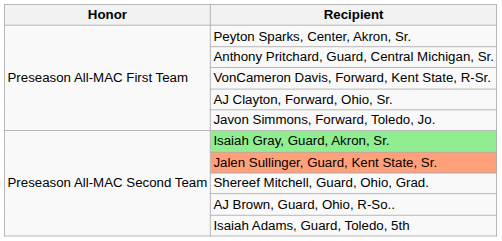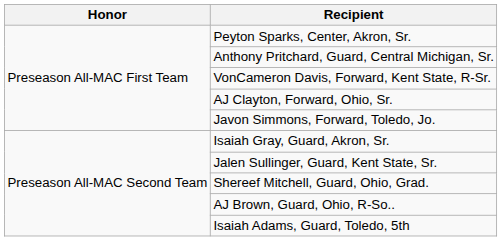row 7 | Recipient: lightgreen background -> no background
row 8 | Recipient: lightsalmon background -> no background
